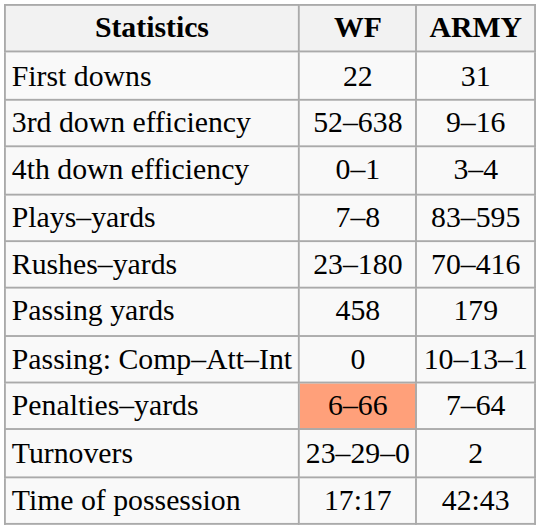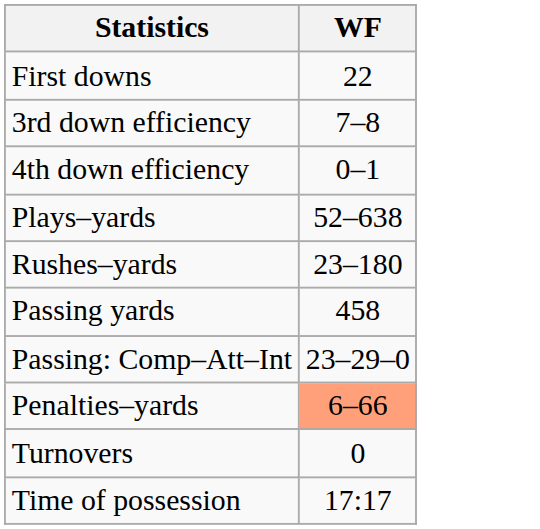- column: ARMY | 31 | 9–16 | 3–4 | 83–595 | 70–416 | 179 | 10–13–1 | 7–64 | 2 | 42:43
3rd down efficiency | WF: 52–638 -> 7–8
Plays–yards | WF: 7–8 -> 52–638
Passing: Comp–Att–Int | WF: 0 -> 23–29–0
Turnovers | WF: 23–29–0 -> 0
